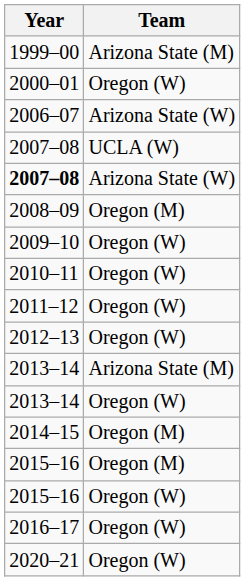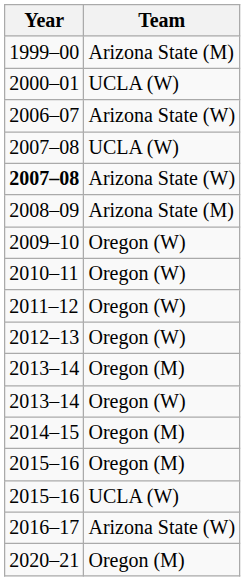row 3 | Team: Oregon (W) -> UCLA (W)
row 7 | Team: Oregon (M) -> Arizona State (M)
row 12 | Team: Arizona State (M) -> Oregon (M)
row 16 | Team: Oregon (W) -> UCLA (W)
row 17 | Team: Oregon (W) -> Arizona State (W)
row 18 | Team: Oregon (W) -> Oregon (M)
